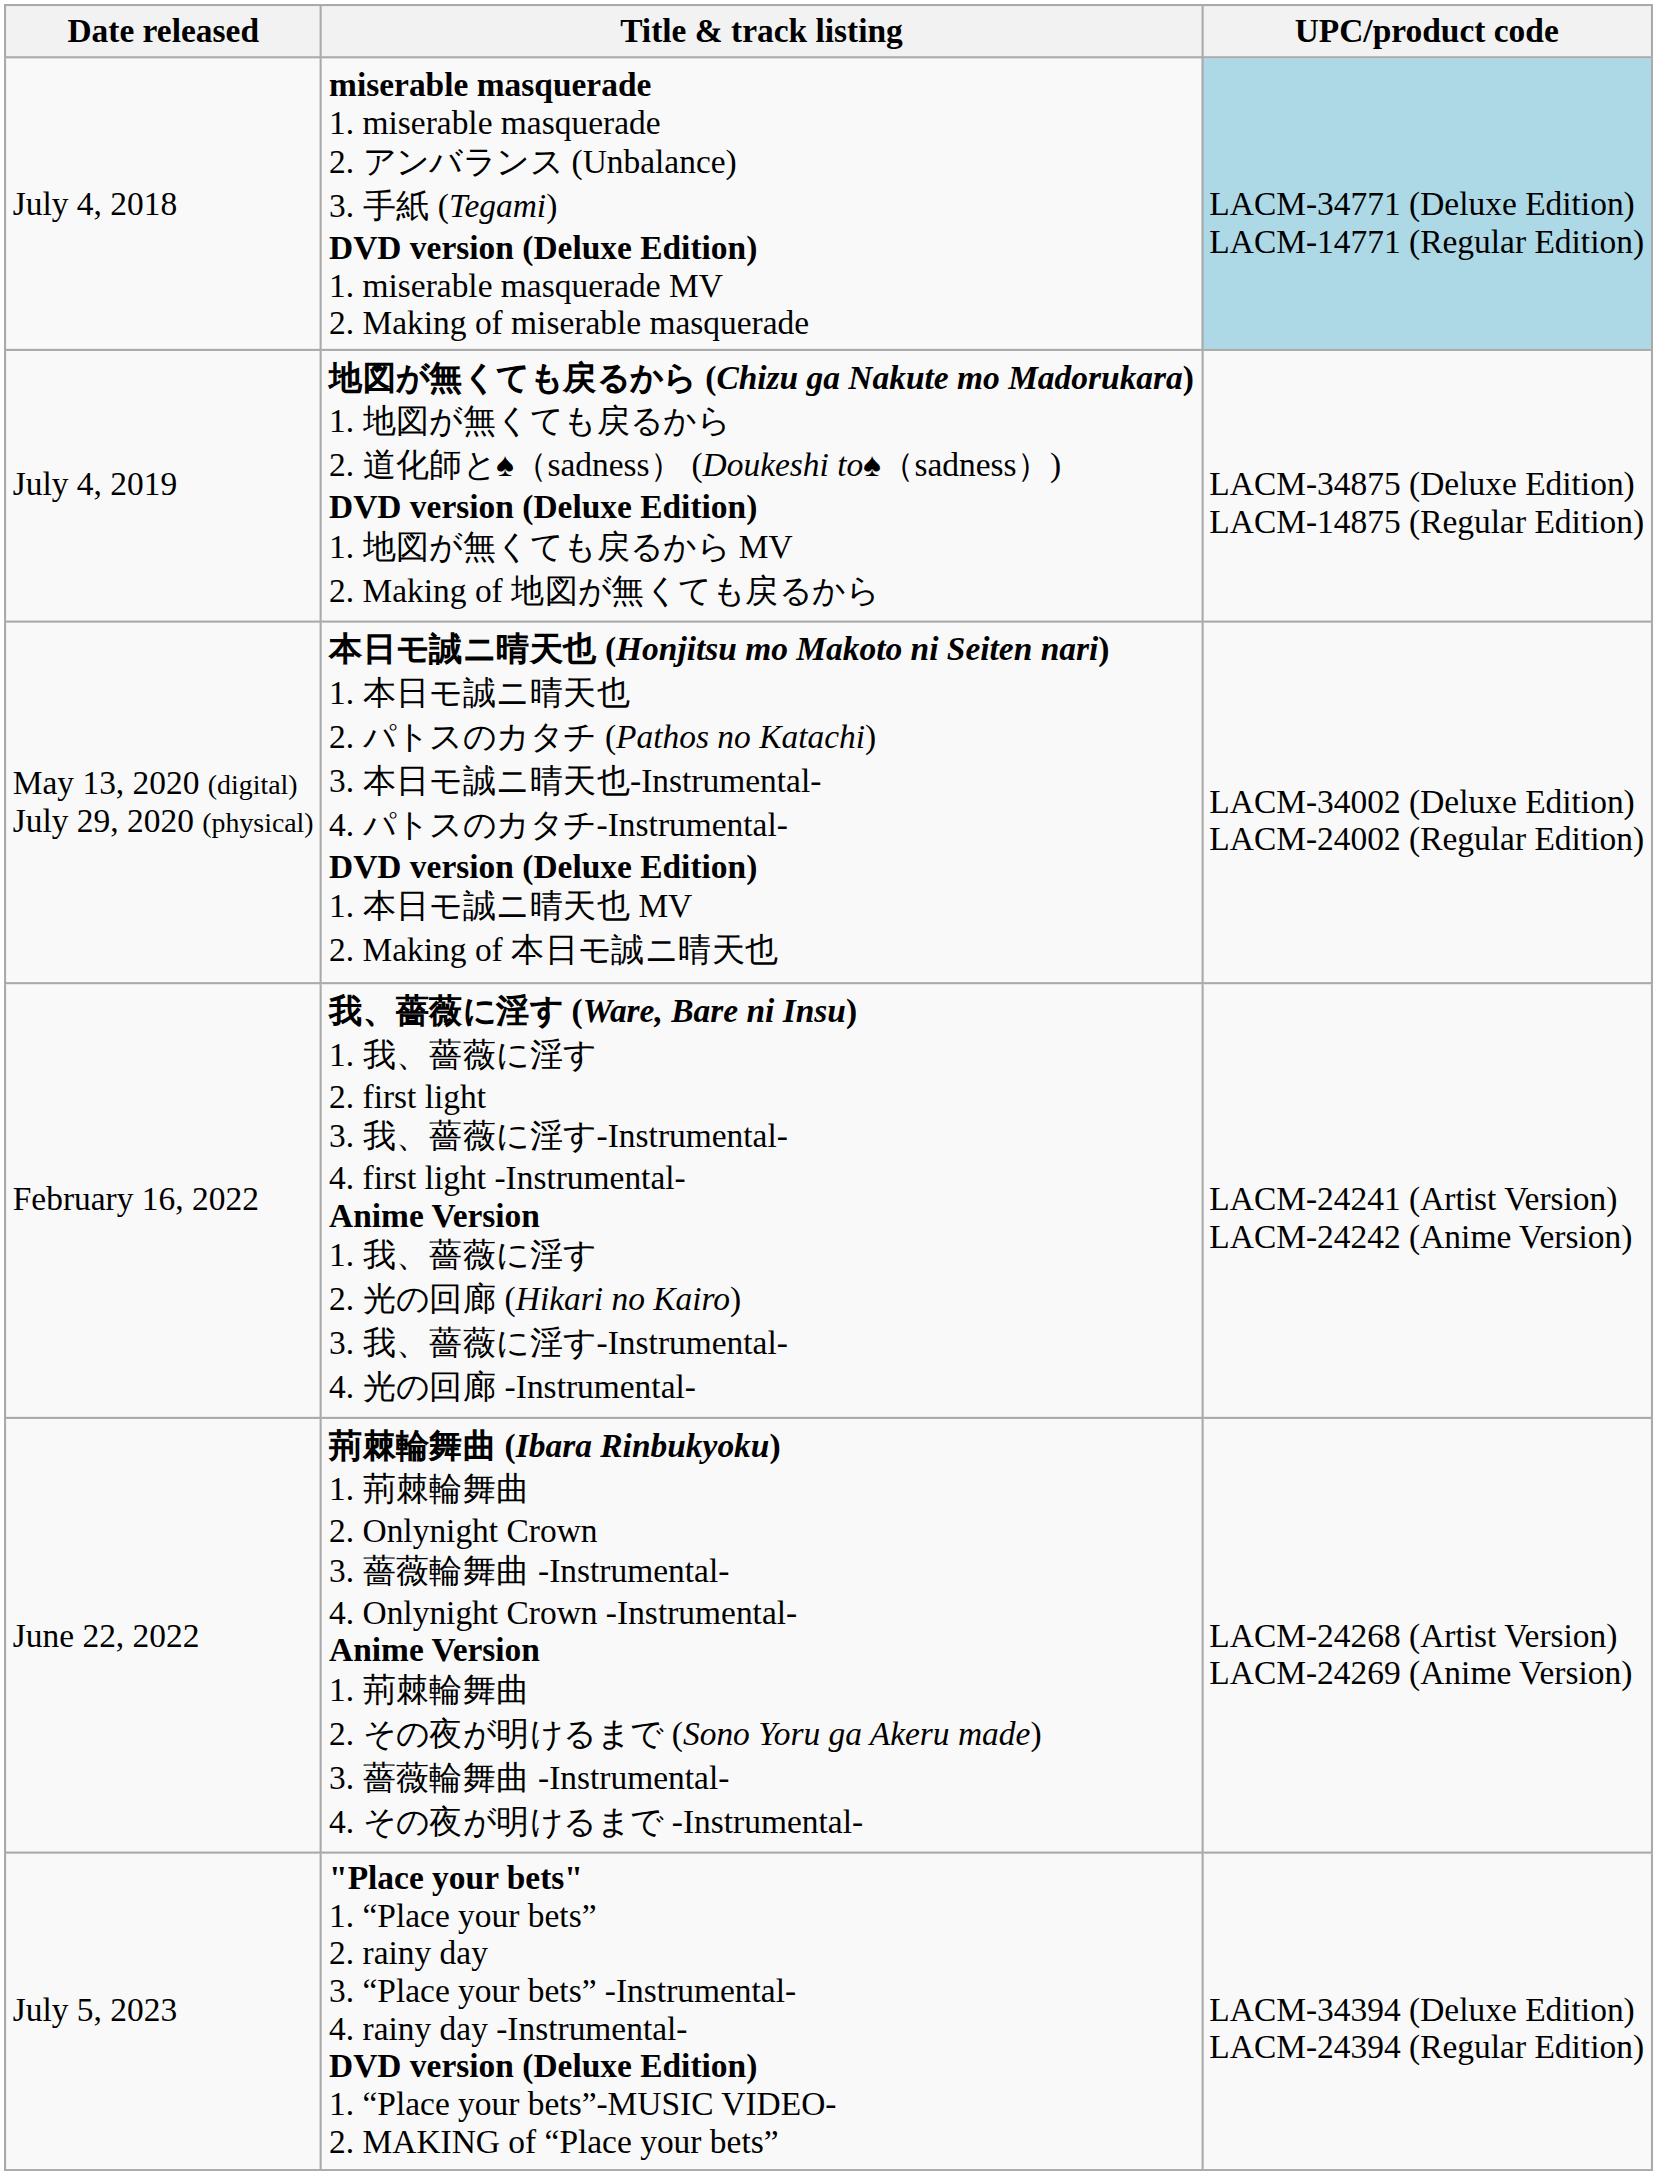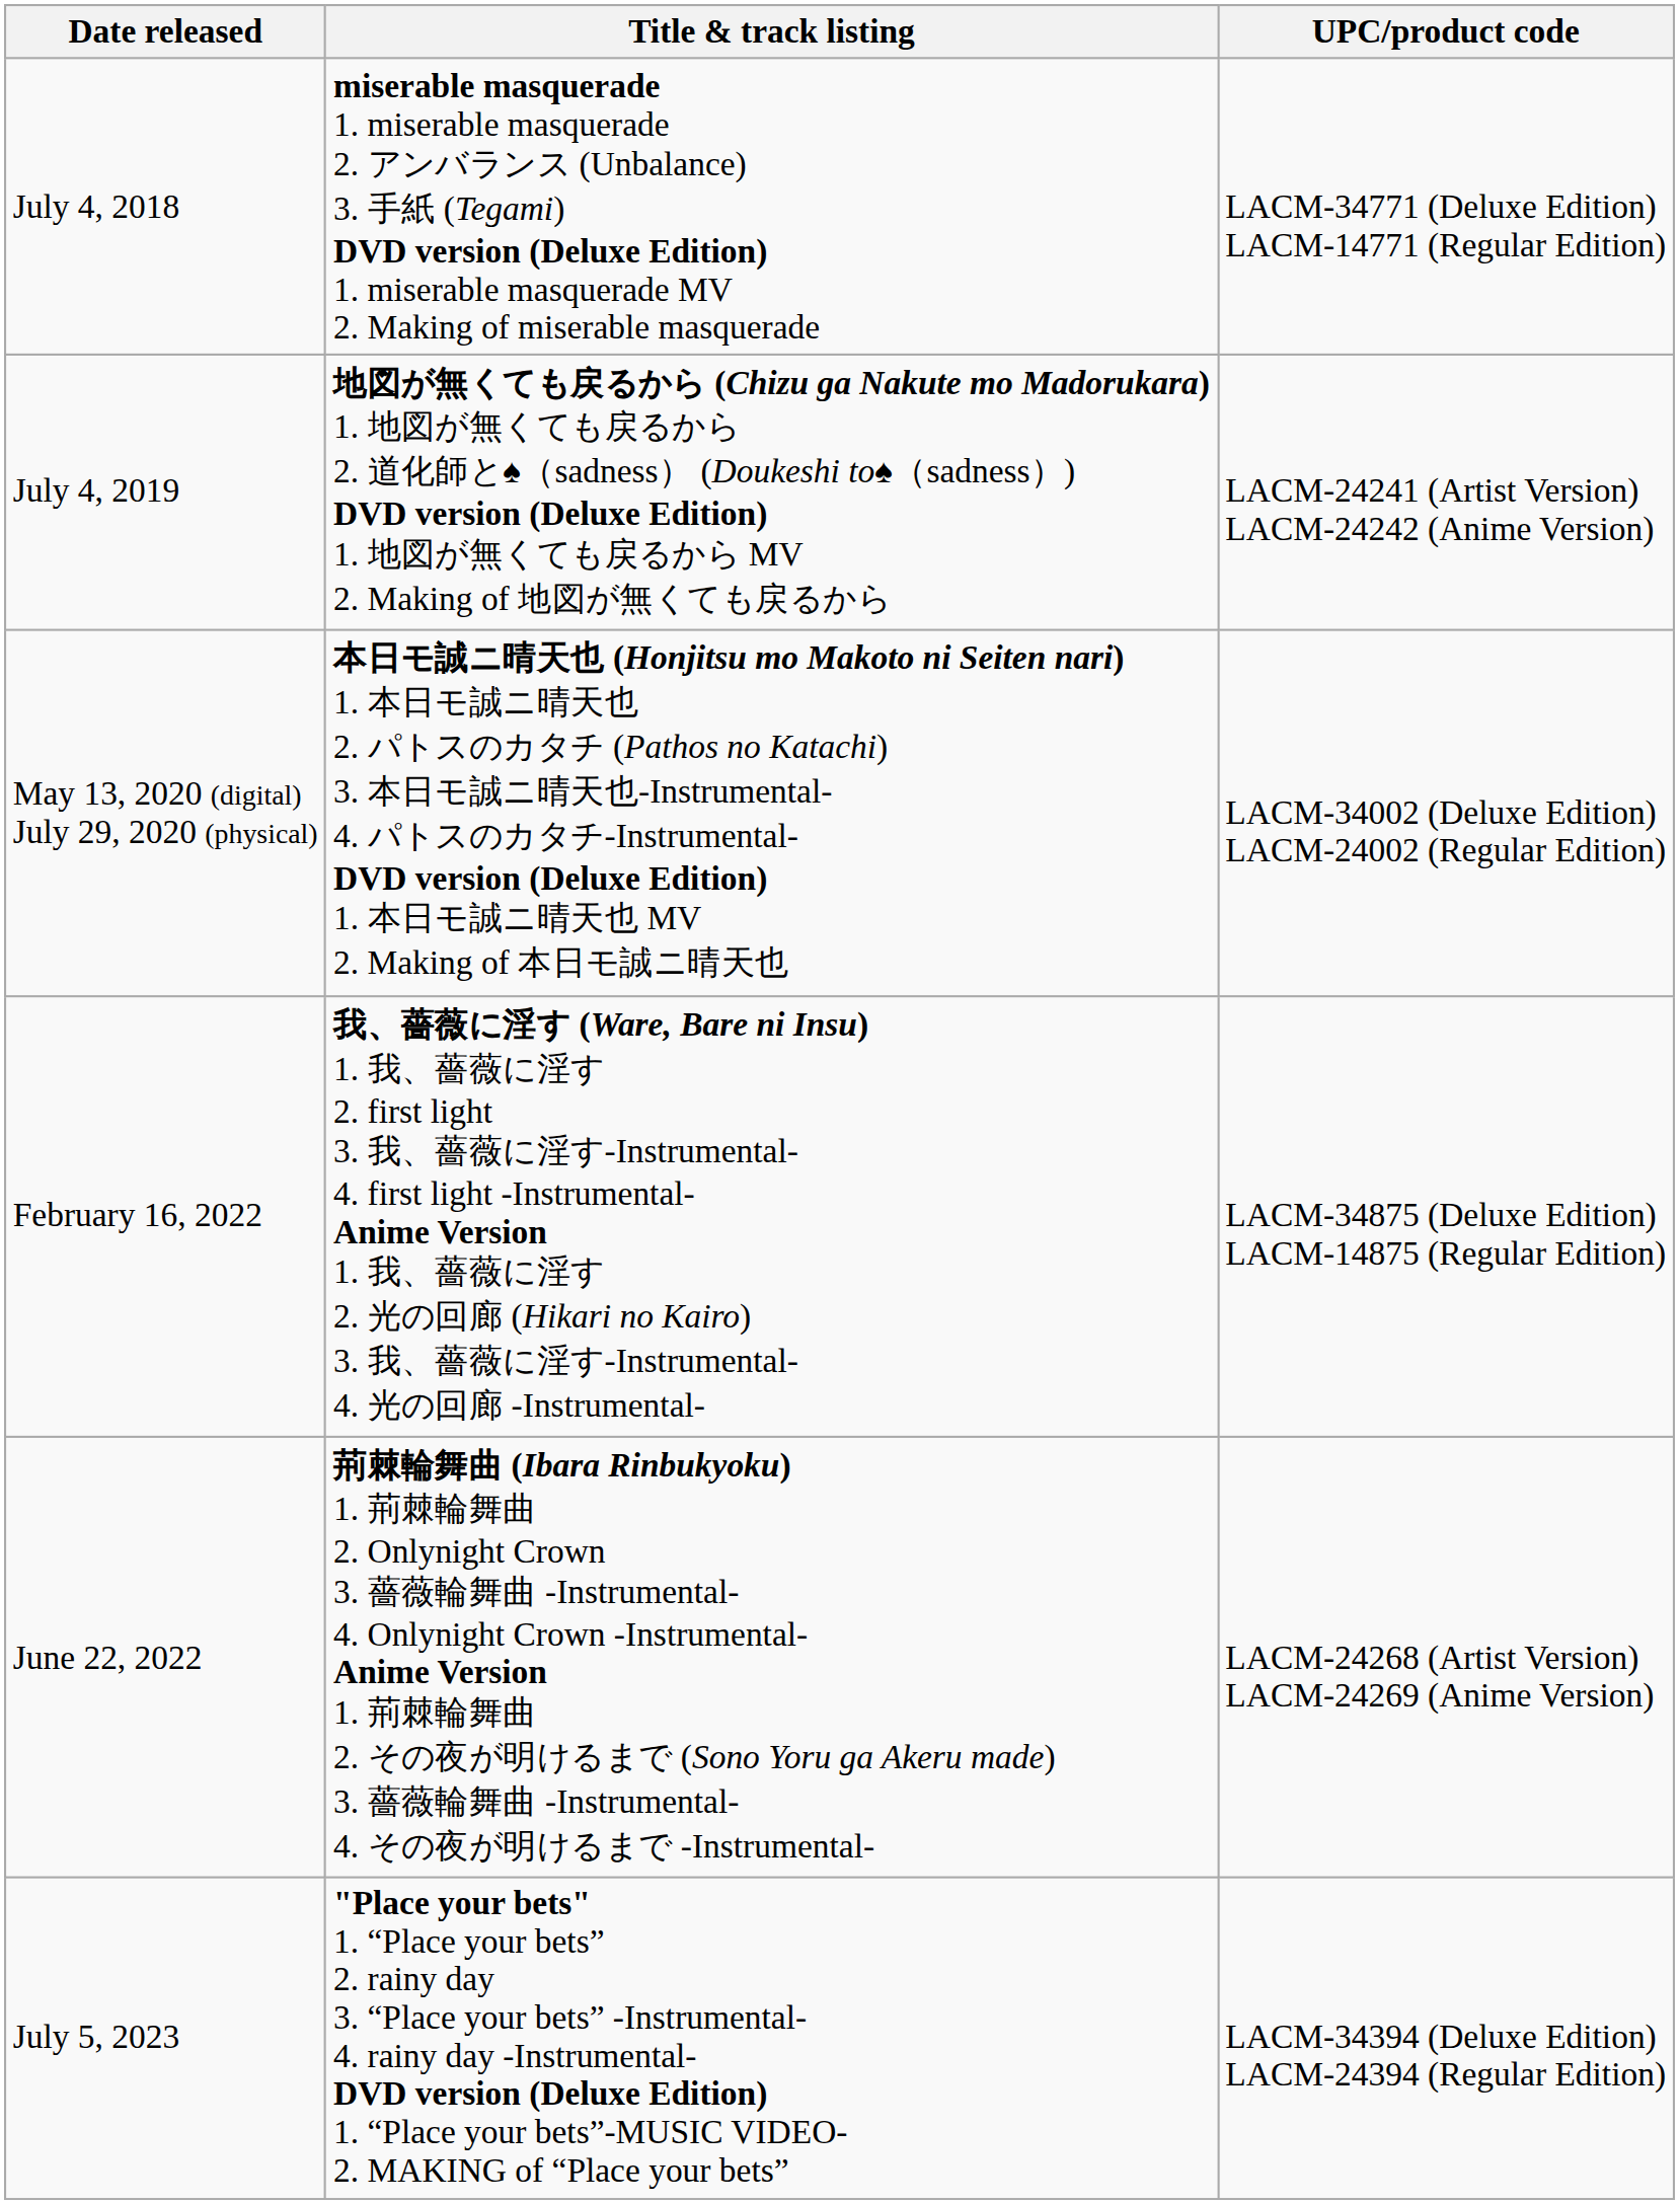July 4, 2018 | UPC/product code: lightblue background -> no background
July 4, 2019 | UPC/product code: LACM-34875 (Deluxe Edition) LACM-14875 (Regular Edition) -> LACM-24241 (Artist Version) LACM-24242 (Anime Version)
February 16, 2022 | UPC/product code: LACM-24241 (Artist Version) LACM-24242 (Anime Version) -> LACM-34875 (Deluxe Edition) LACM-14875 (Regular Edition)
